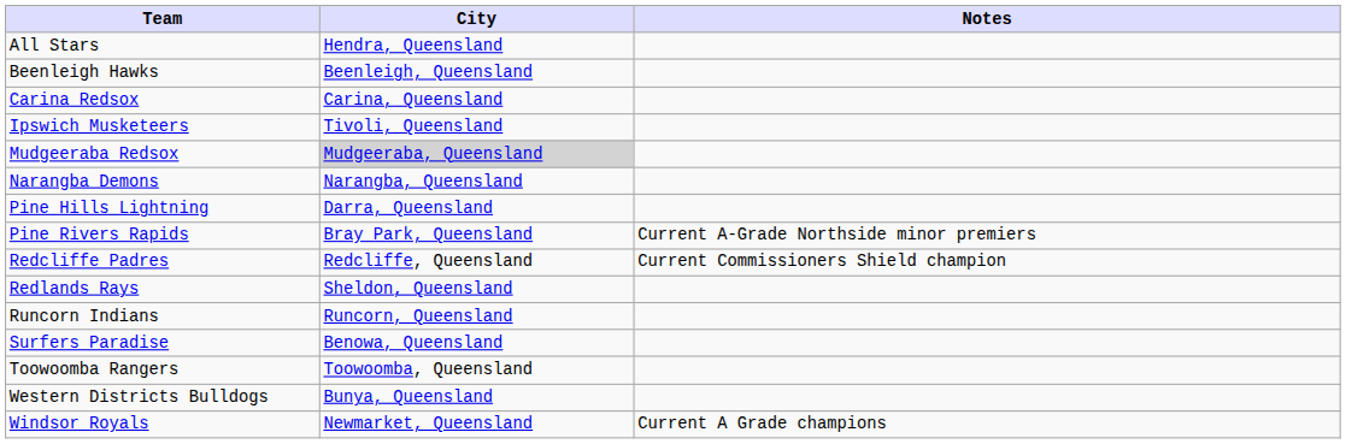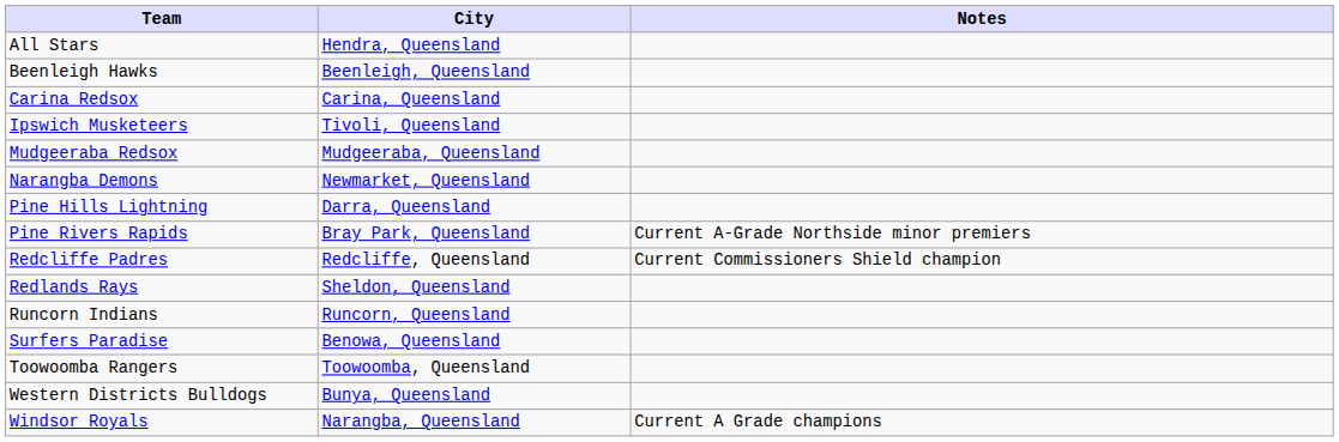Mudgeeraba Redsox | City: lightgrey background -> no background
Narangba Demons | City: Narangba, Queensland -> Newmarket, Queensland
Windsor Royals | City: Newmarket, Queensland -> Narangba, Queensland
